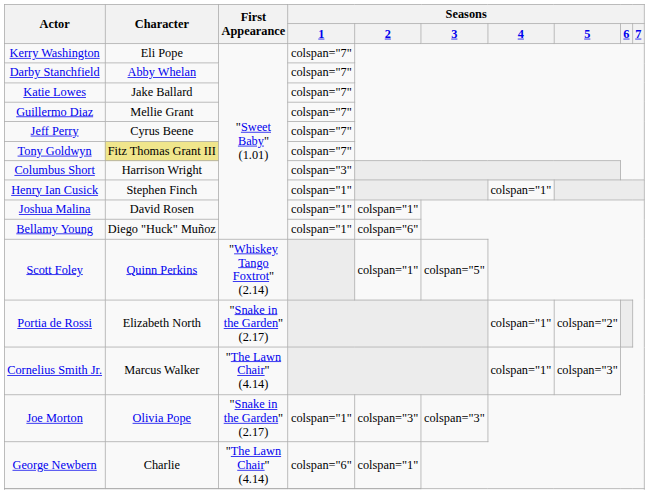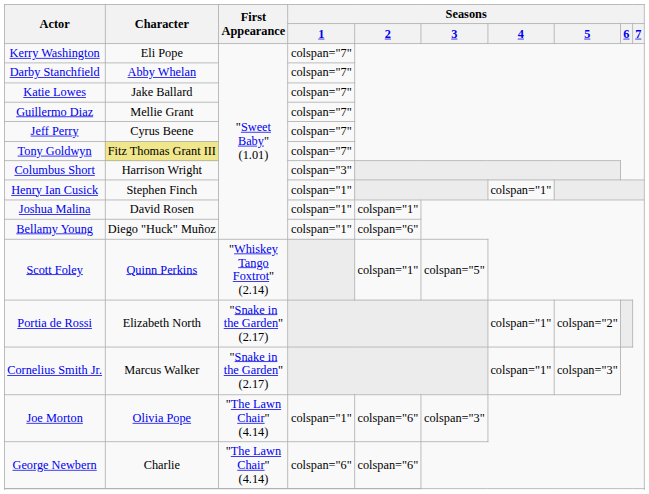Cornelius Smith Jr. | First Appearance: "The Lawn Chair" (4.14) -> "Snake in the Garden" (2.17)
Joe Morton | First Appearance: "Snake in the Garden" (2.17) -> "The Lawn Chair" (4.14)
Joe Morton | Seasons / 2: colspan="3" -> colspan="6"
George Newbern | Seasons / 2: colspan="1" -> colspan="6"
